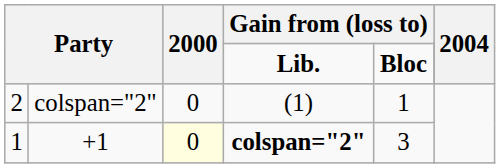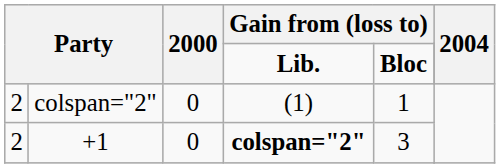+1 | column 1: 1 -> 2
+1 | 2000: lightyellow background -> no background
